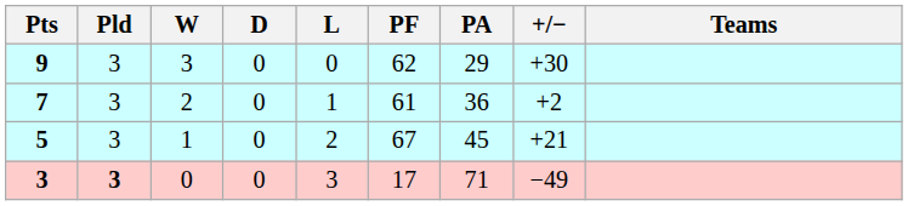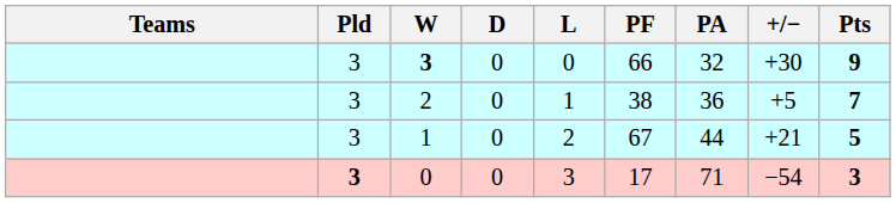columns swapped: Teams <-> Pts
row 2 | W: normal -> bold
row 2 | PF: 62 -> 66
row 2 | PA: 29 -> 32
row 3 | PF: 61 -> 38
row 3 | +/−: +2 -> +5
row 4 | PA: 45 -> 44
row 5 | +/−: −49 -> −54
